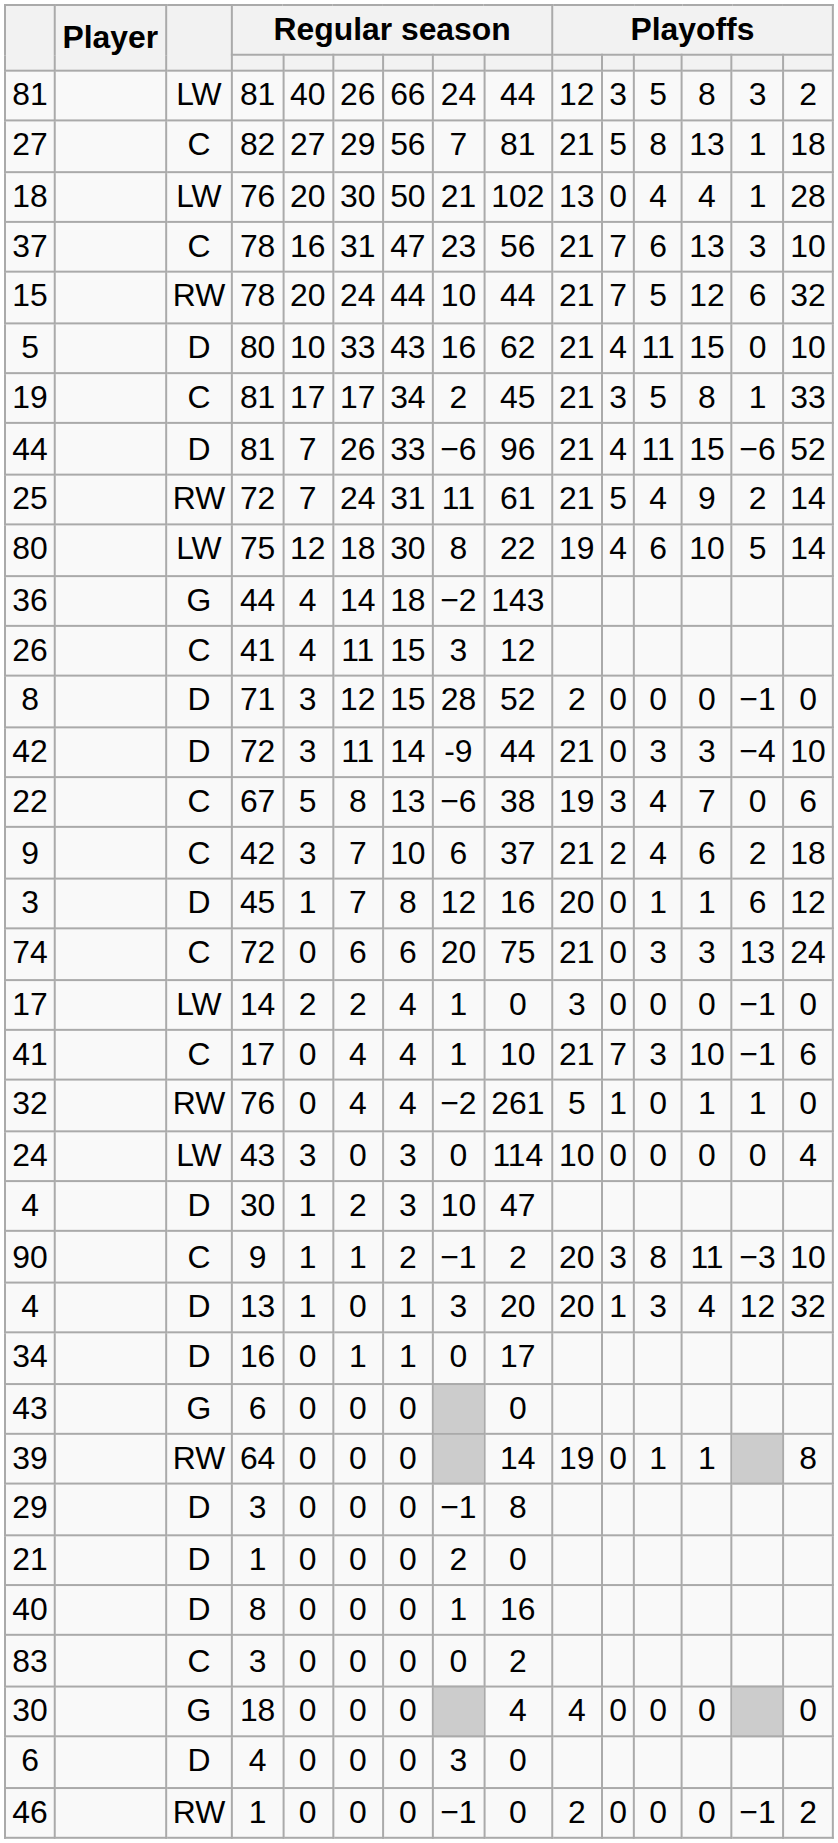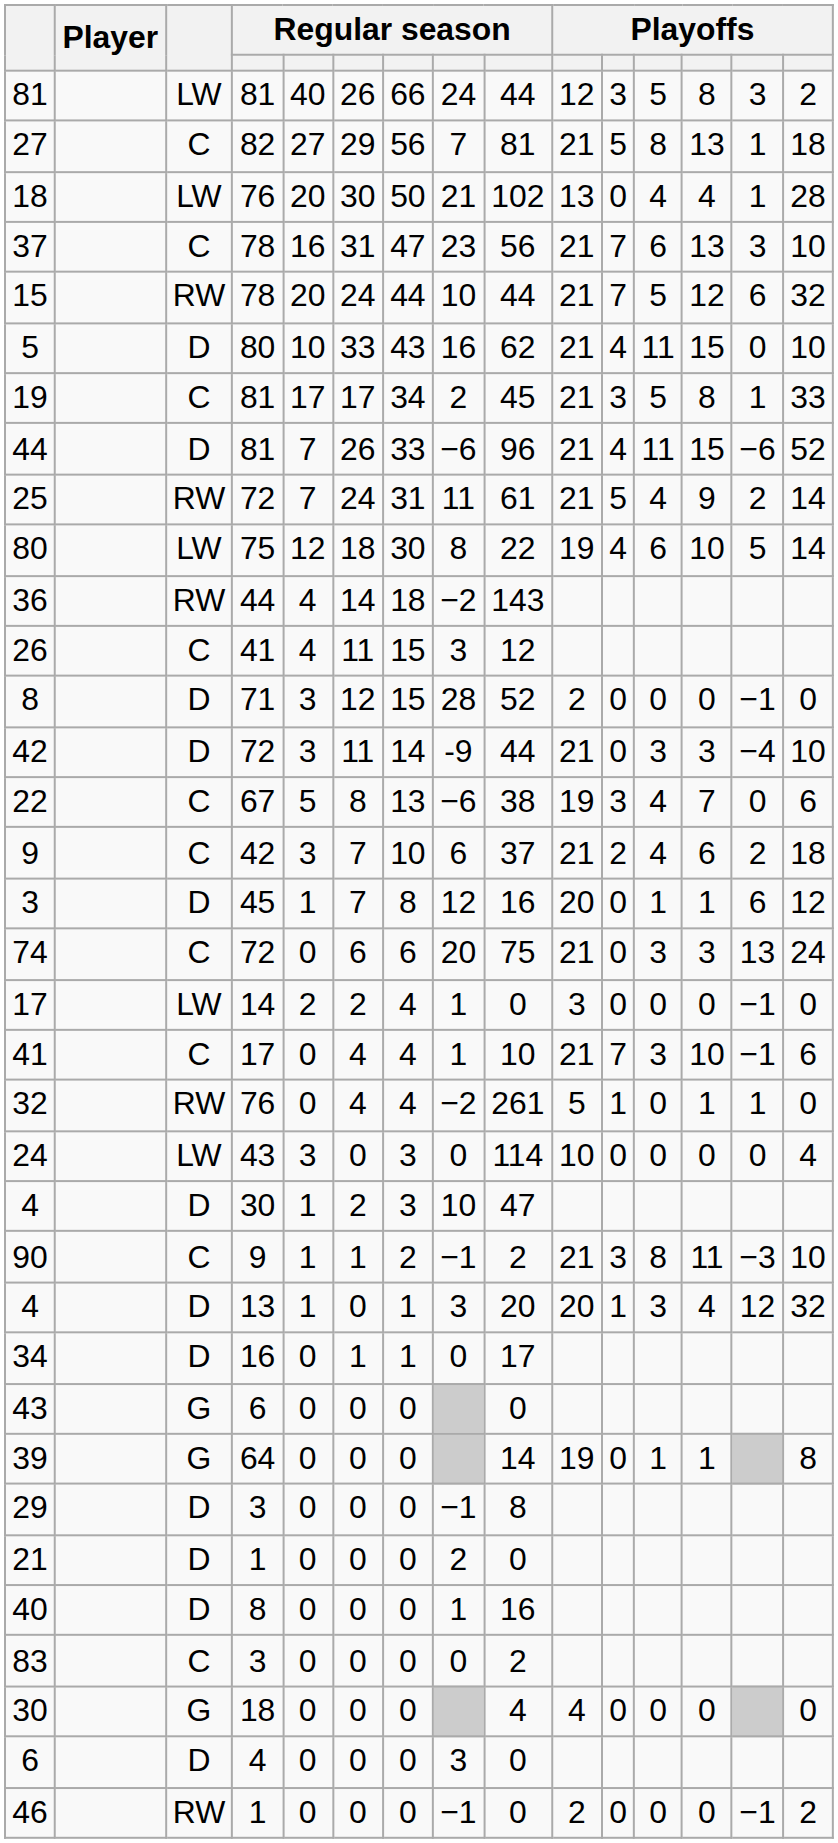36 | column 3: G -> RW
90 | column 10: 20 -> 21
39 | column 3: RW -> G
